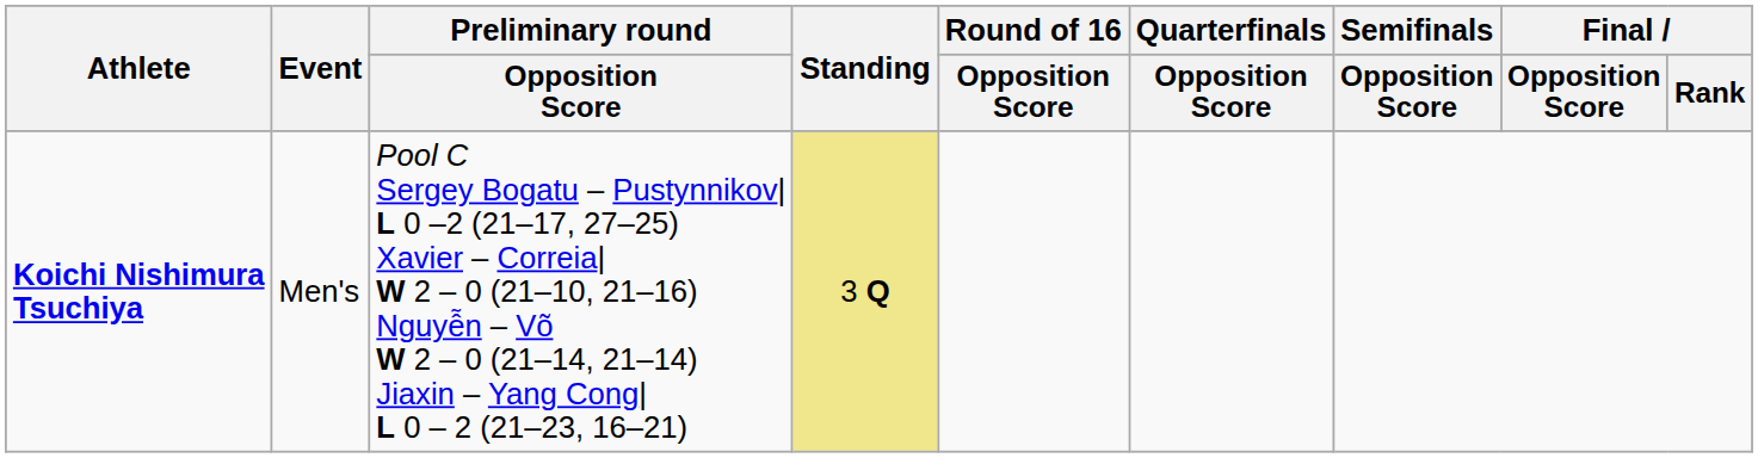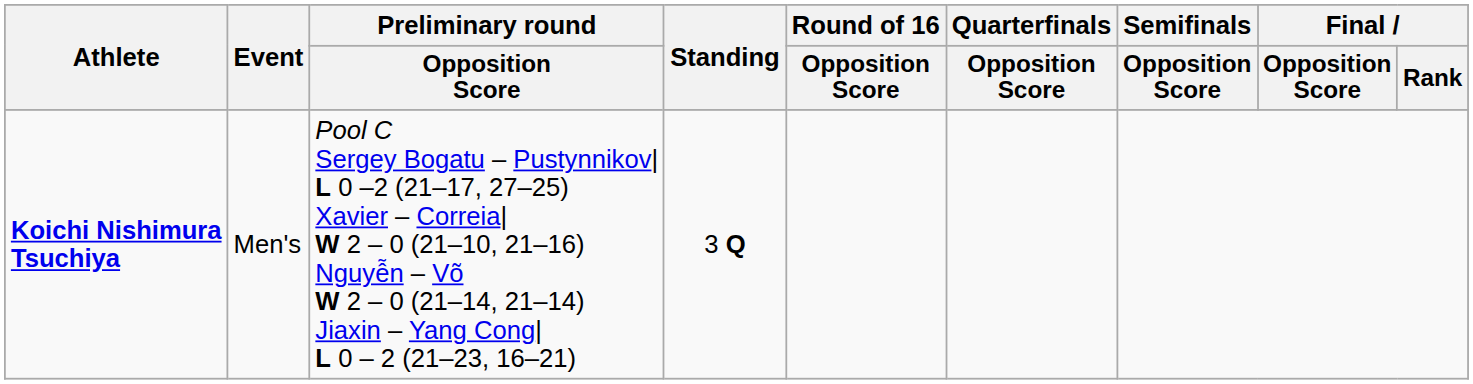Koichi Nishimura Tsuchiya | Standing: khaki background -> no background
